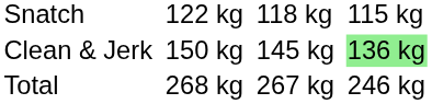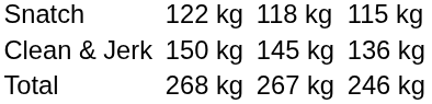Clean & Jerk | column 4: lightgreen background -> no background
